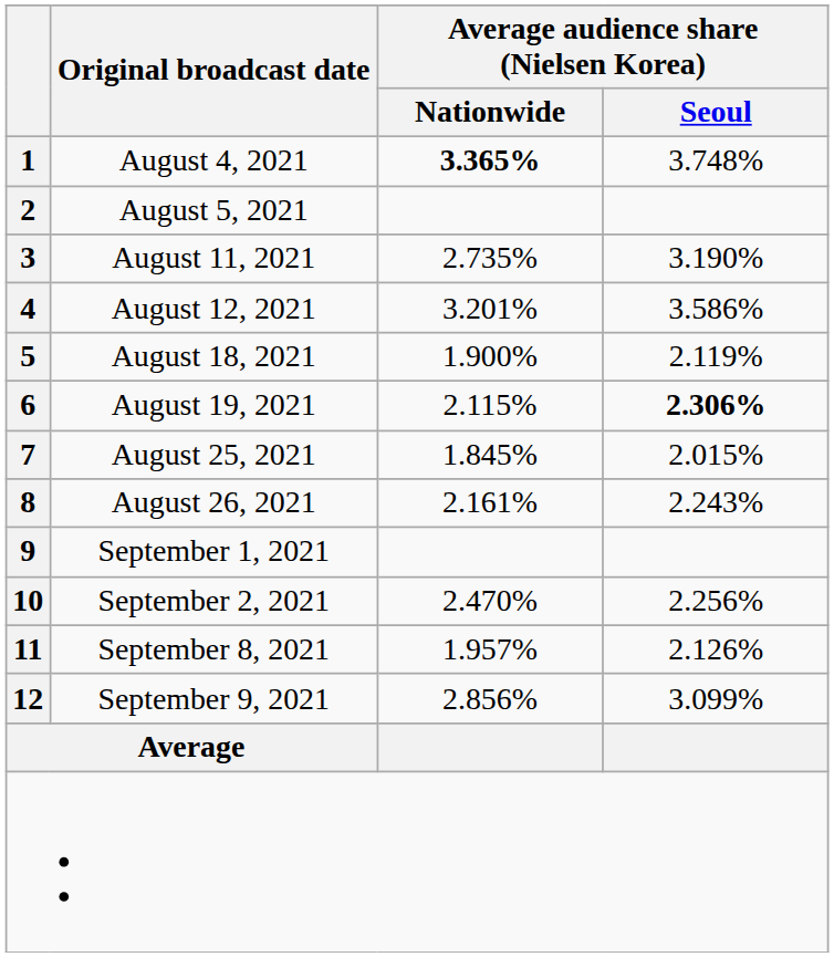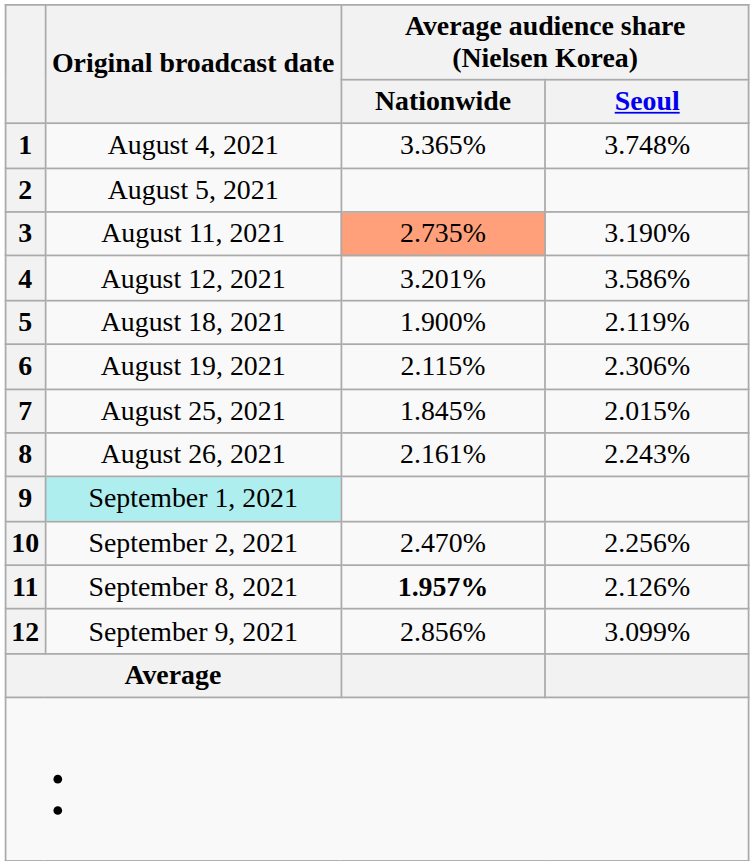1 | Average audience share (Nielsen Korea) / Nationwide: bold -> normal
3 | Average audience share (Nielsen Korea) / Nationwide: no background -> lightsalmon background
6 | Average audience share (Nielsen Korea) / Seoul: bold -> normal
9 | Original broadcast date: no background -> paleturquoise background
11 | Average audience share (Nielsen Korea) / Nationwide: normal -> bold
